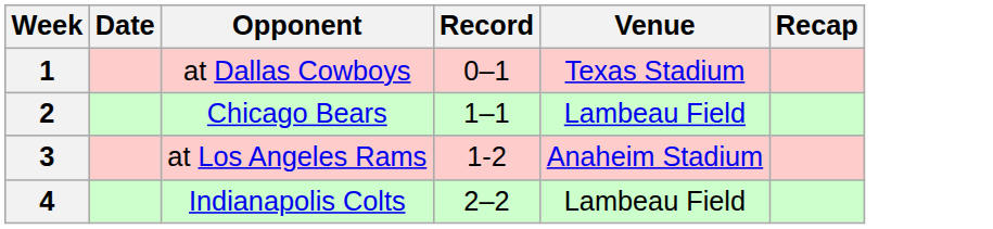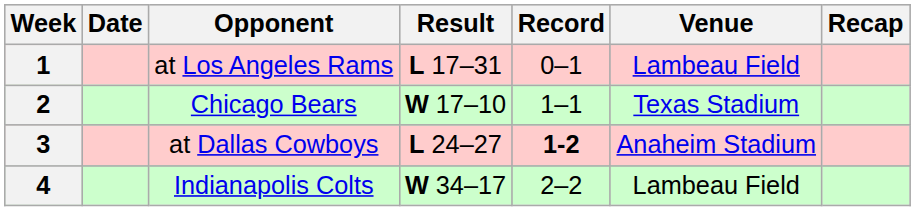+ column: Result | L 17–31 | W 17–10 | L 24–27 | W 34–17
1 | Opponent: at Dallas Cowboys -> at Los Angeles Rams
1 | Venue: Texas Stadium -> Lambeau Field
2 | Venue: Lambeau Field -> Texas Stadium
3 | Opponent: at Los Angeles Rams -> at Dallas Cowboys
3 | Record: normal -> bold
